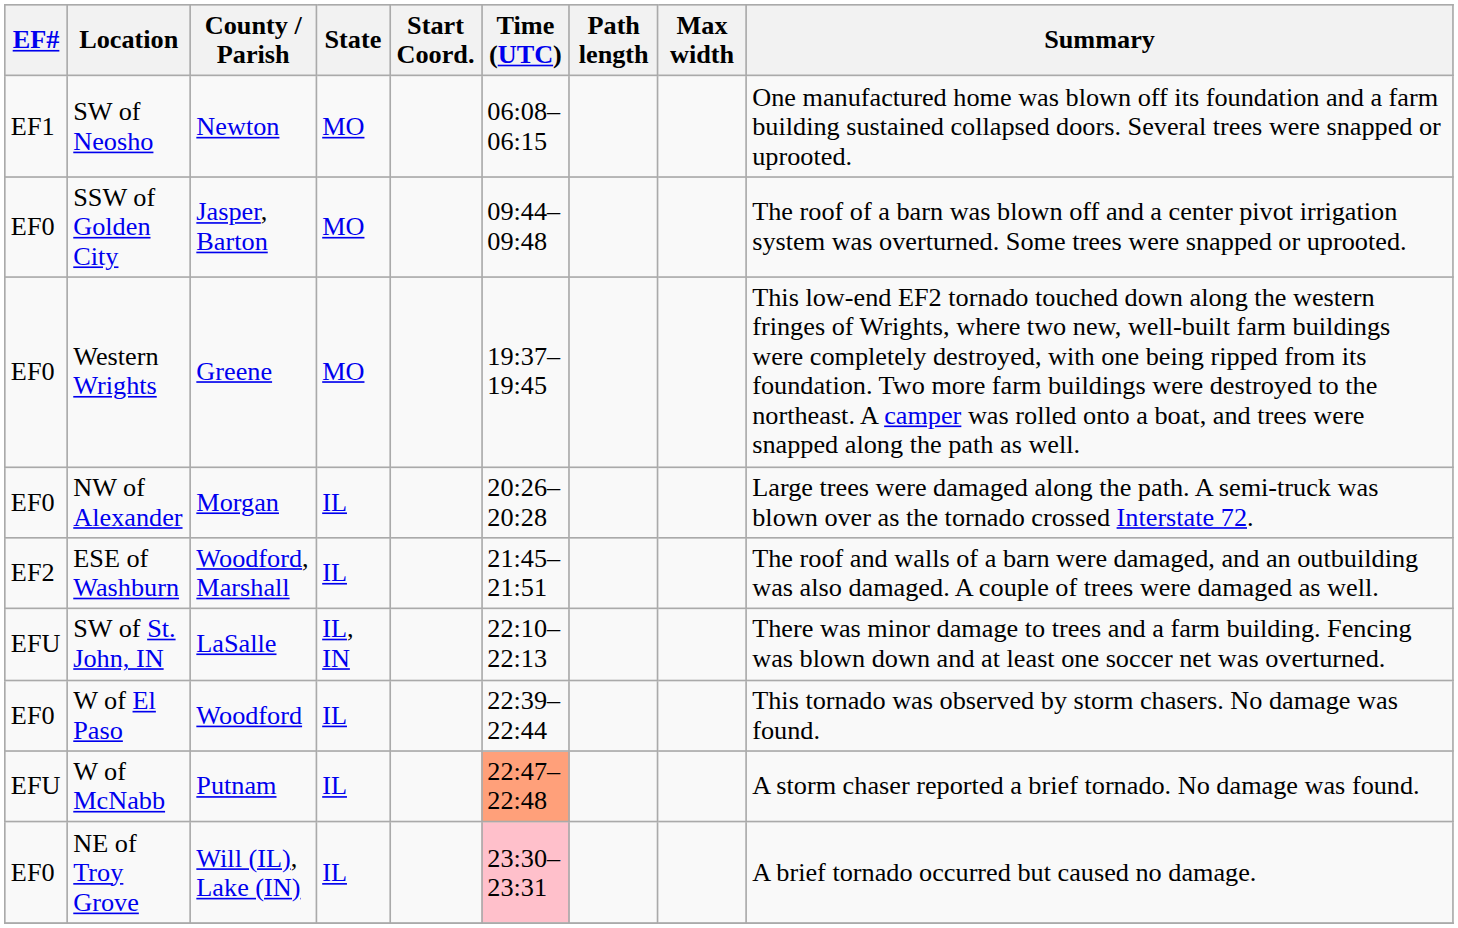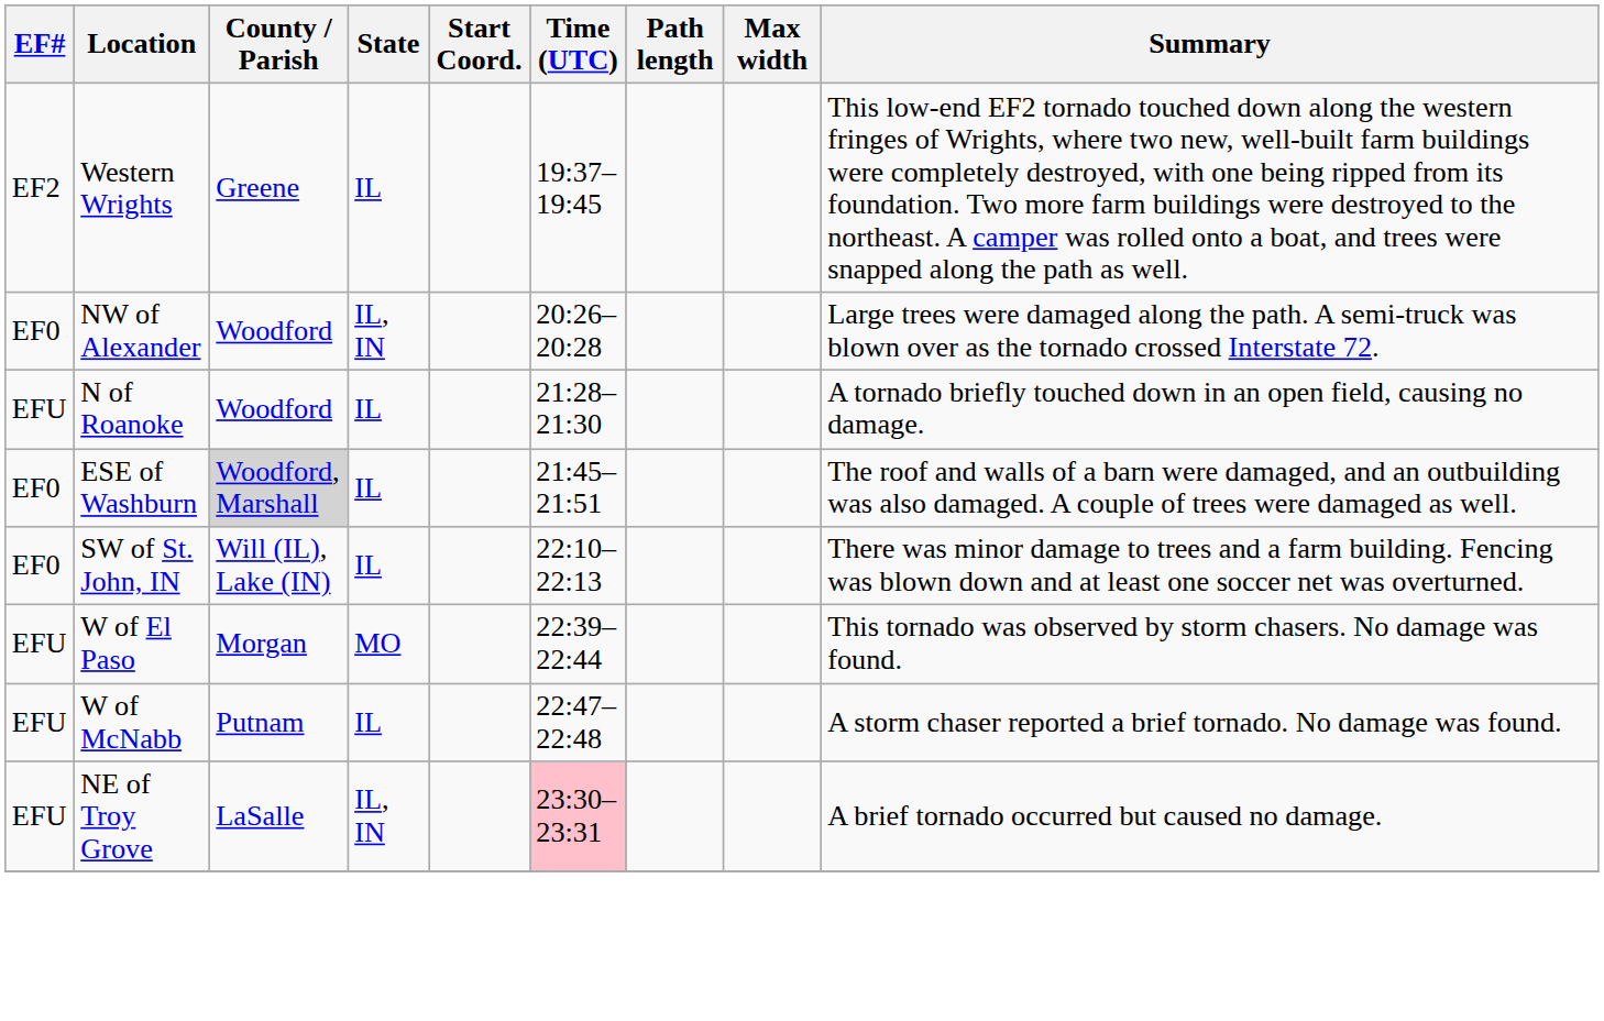- row: EF1 | SW of Neosho | Newton | MO | 06:08–06:15 | One manufactured home was blown off its foundation and a farm building sustained collapsed doors. Several trees were snapped or uprooted.
- row: EF0 | SSW of Golden City | Jasper, Barton | MO | 09:44–09:48 | The roof of a barn was blown off and a center pivot irrigation system was overturned. Some trees were snapped or uprooted.
Western Wrights | EF#: EF0 -> EF2
Western Wrights | State: MO -> IL
NW of Alexander | County / Parish: Morgan -> Woodford
NW of Alexander | State: IL -> IL, IN
+ row: EFU | N of Roanoke | Woodford | IL | 21:28–21:30 | A tornado briefly touched down in an open field, causing no damage.
ESE of Washburn | EF#: EF2 -> EF0
ESE of Washburn | County / Parish: no background -> lightgrey background
SW of St. John, IN | EF#: EFU -> EF0
SW of St. John, IN | County / Parish: LaSalle -> Will (IL), Lake (IN)
SW of St. John, IN | State: IL, IN -> IL
W of El Paso | EF#: EF0 -> EFU
W of El Paso | County / Parish: Woodford -> Morgan
W of El Paso | State: IL -> MO
W of McNabb | Time (UTC): lightsalmon background -> no background
NE of Troy Grove | EF#: EF0 -> EFU
NE of Troy Grove | County / Parish: Will (IL), Lake (IN) -> LaSalle
NE of Troy Grove | State: IL -> IL, IN
